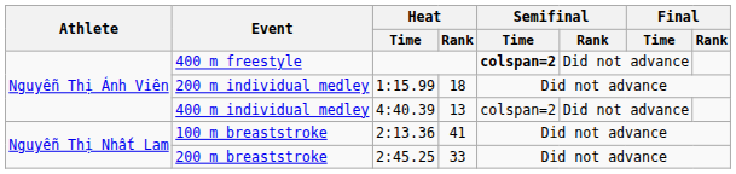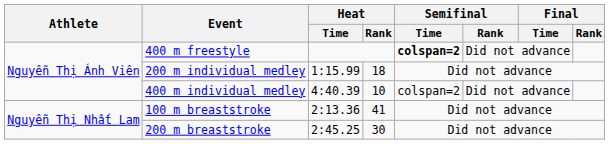400 m individual medley | Heat / Rank: 13 -> 10
200 m breaststroke | Heat / Rank: 33 -> 30
